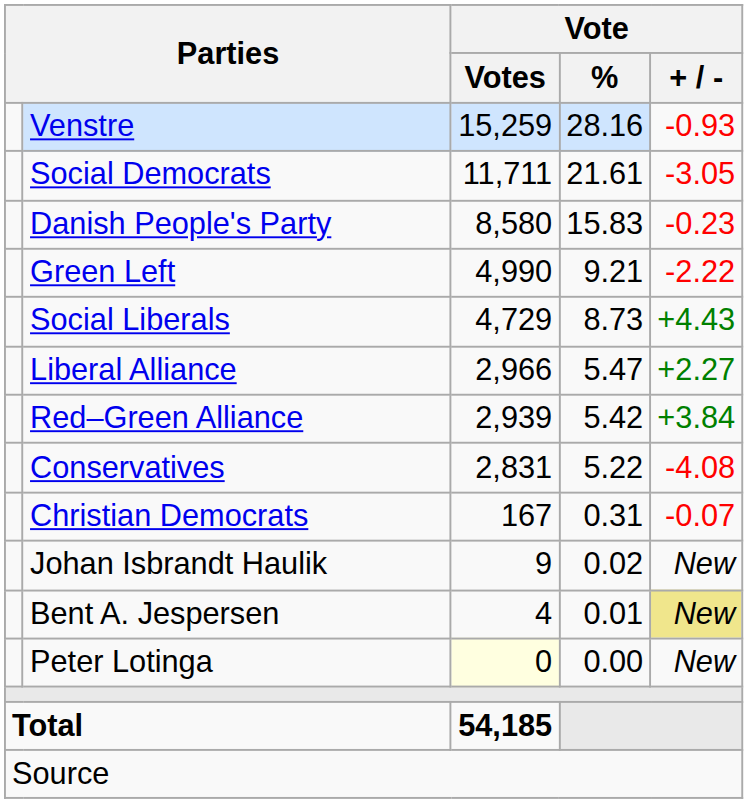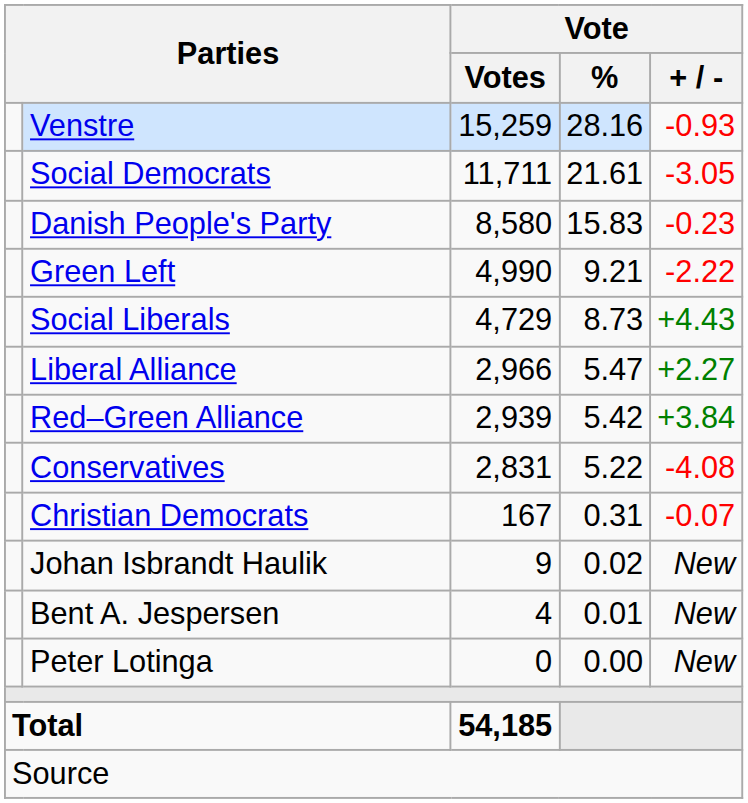Bent A. Jespersen | Vote / + / -: khaki background -> no background
Peter Lotinga | Vote / Votes: lightyellow background -> no background
